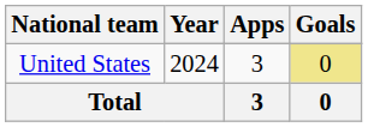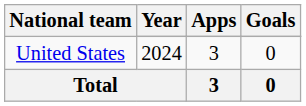2024 | Goals: khaki background -> no background
